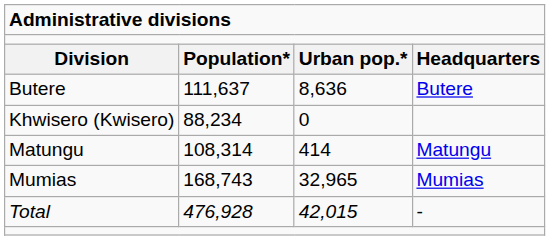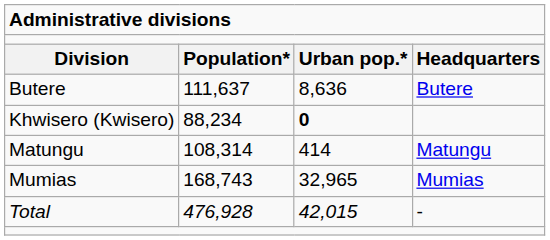Khwisero (Kwisero) | column 3: normal -> bold
